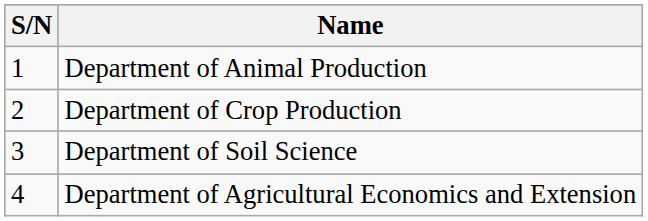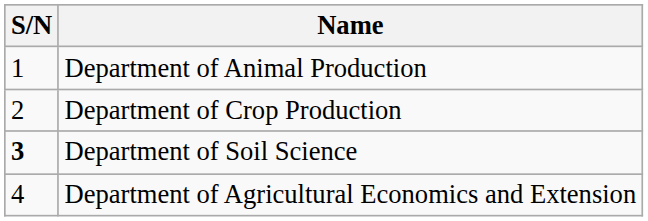Department of Soil Science | S/N: normal -> bold
